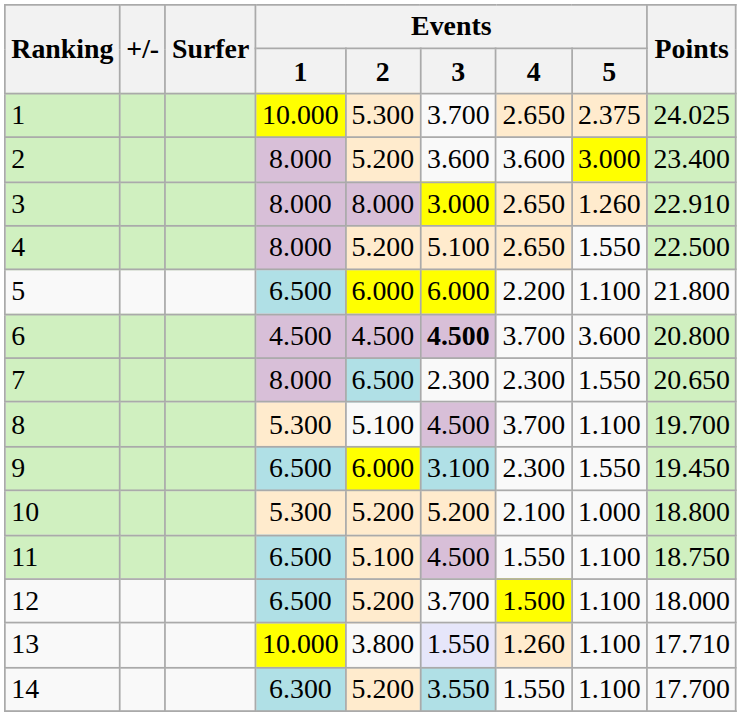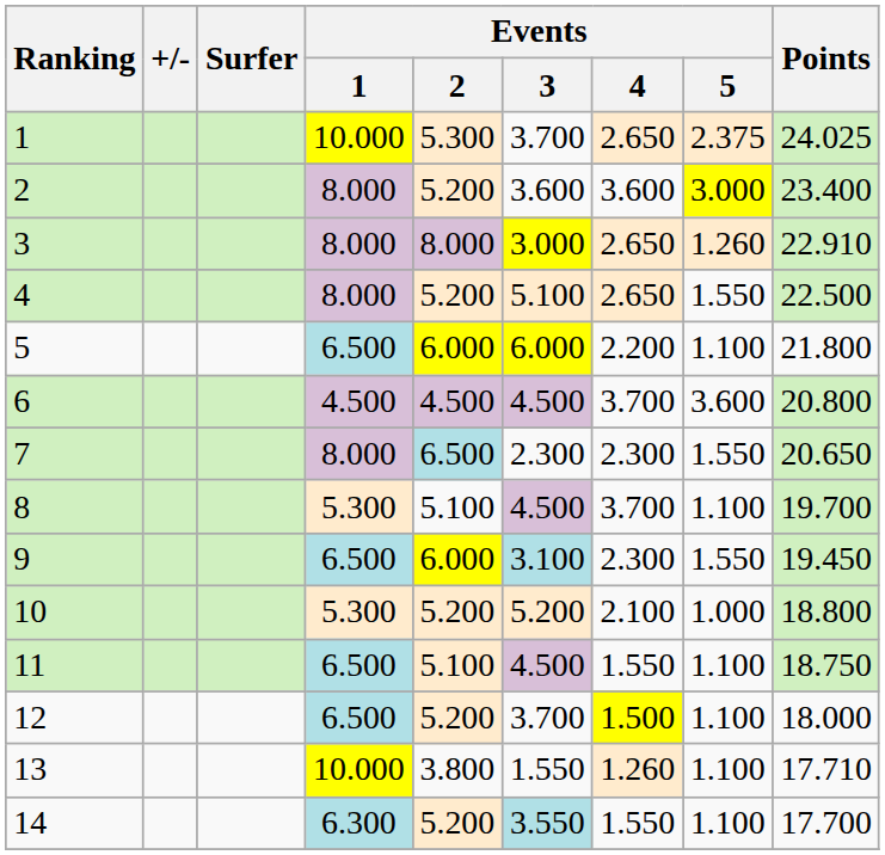6 | Events / 3: bold -> normal
13 | Events / 3: lavender background -> no background
